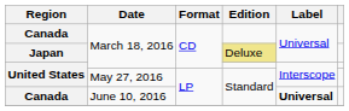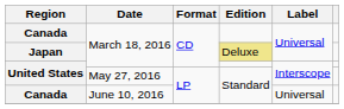Canada / June 10, 2016 | Label: bold -> normal
